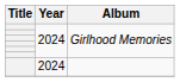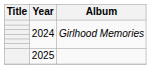row 8 | Year: 2024 -> 2025
